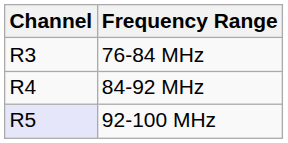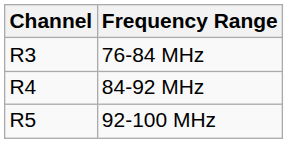92-100 MHz | Channel: lavender background -> no background
